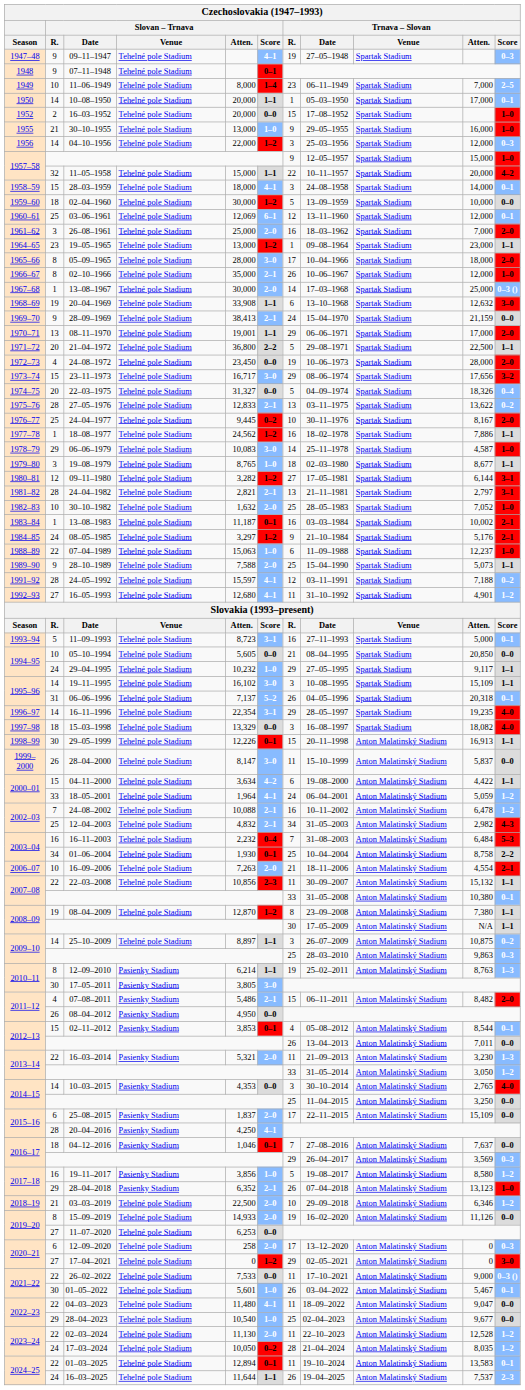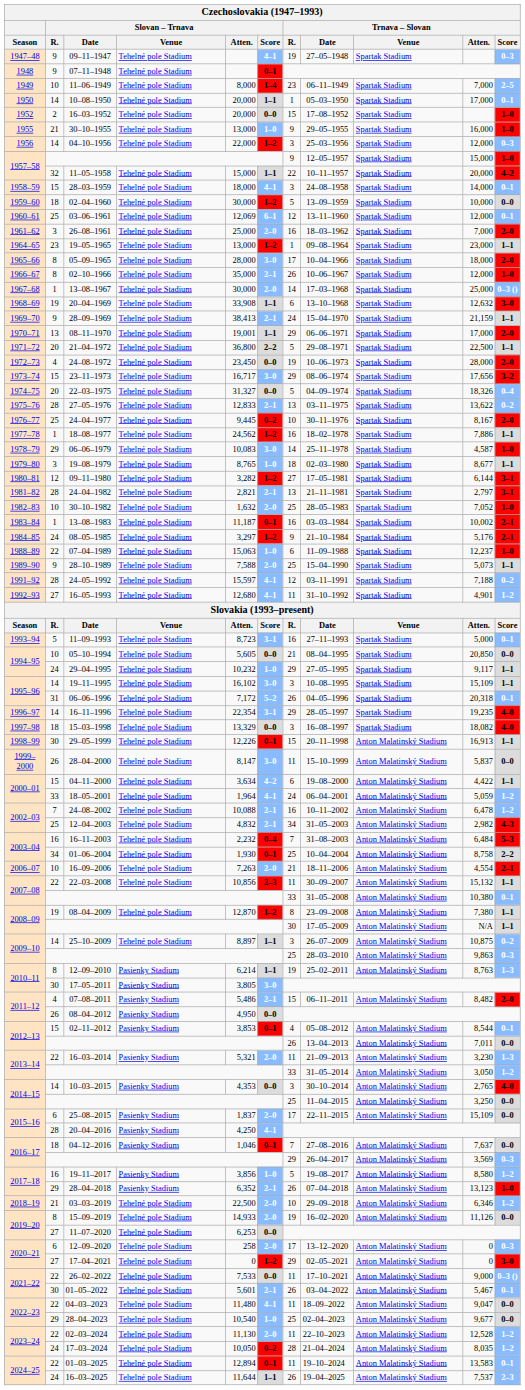28–09–1969 | Trnava – Slovan / Score: 0–0 -> 1–1
06–06–1996 | Slovan – Trnava / Atten.: 7,137 -> 7,172
01–05–2022 | Slovan – Trnava / Score: 1–0 -> 2–1
